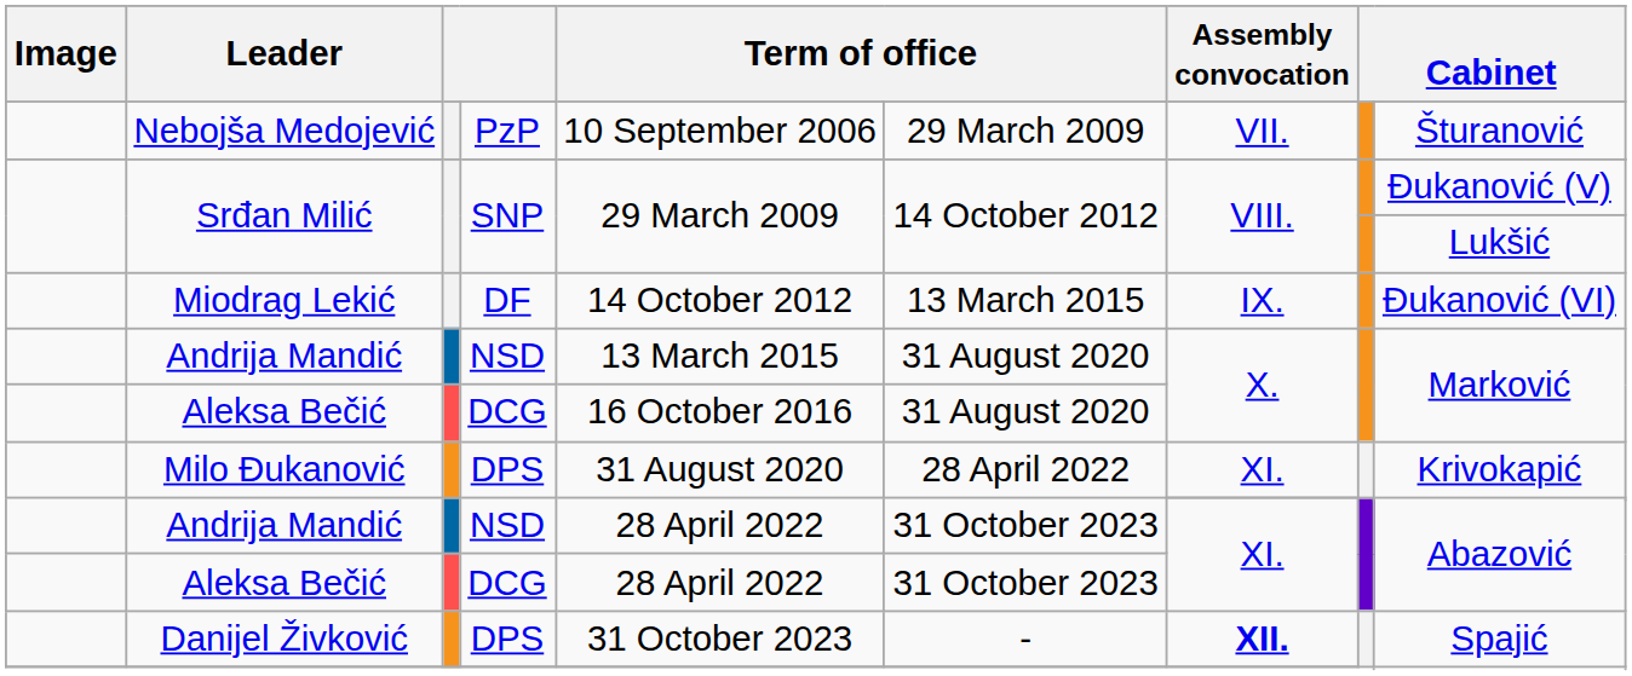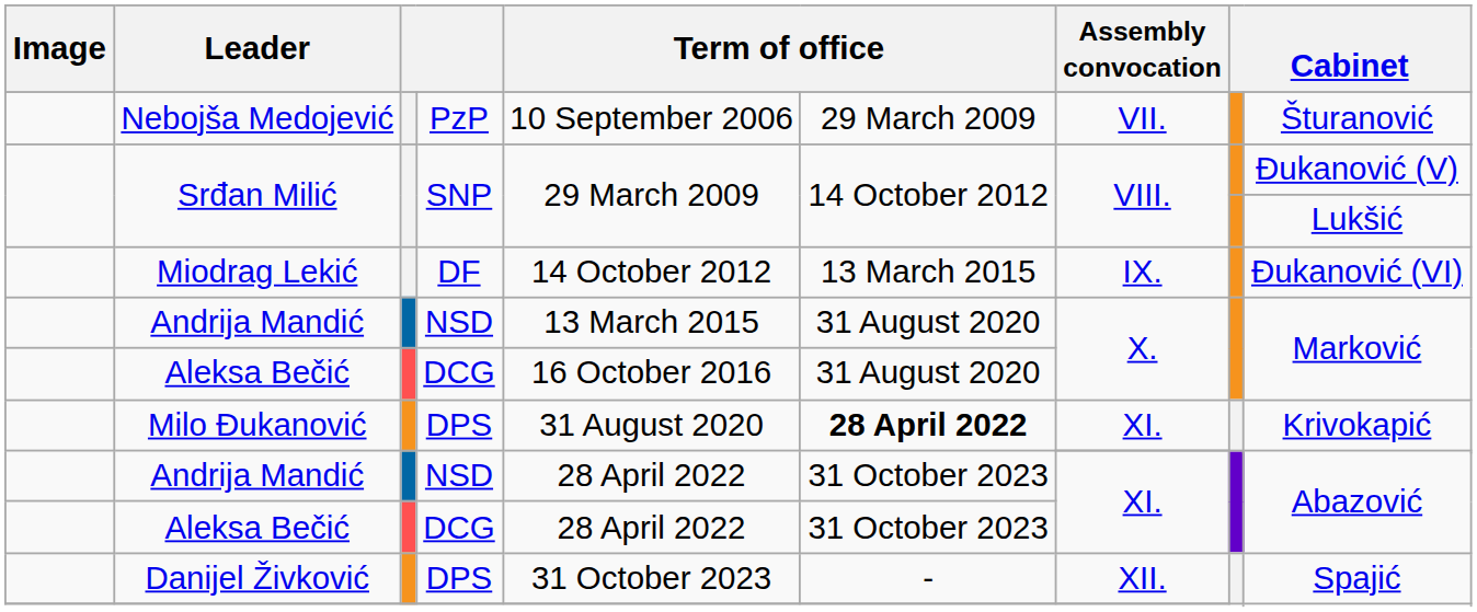Milo Đukanović | column 6: normal -> bold
Danijel Živković | Assembly convocation: bold -> normal
